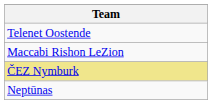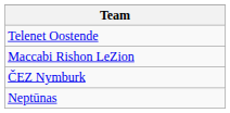row 4 | column 1: khaki background -> no background
